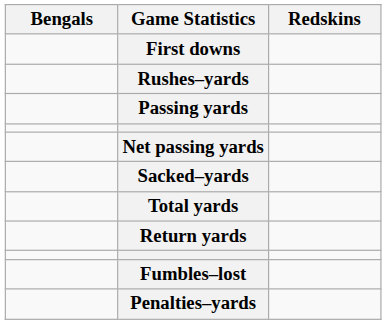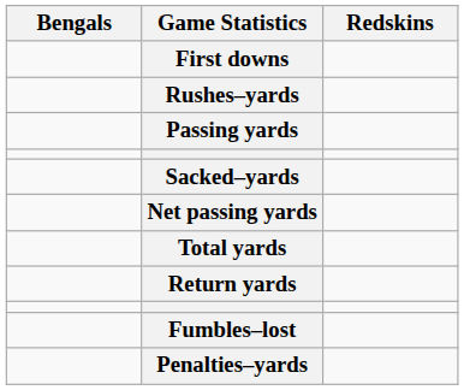rows swapped: Sacked–yards <-> Net passing yards
